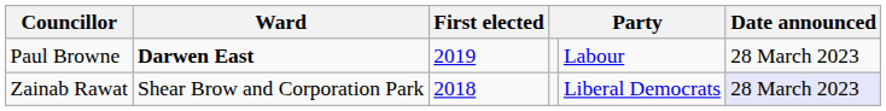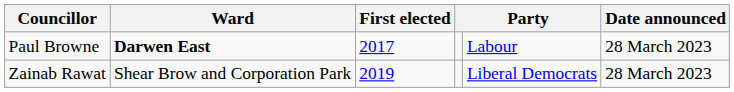Paul Browne | First elected: 2019 -> 2017
Zainab Rawat | First elected: 2018 -> 2019
Zainab Rawat | Date announced: lavender background -> no background
